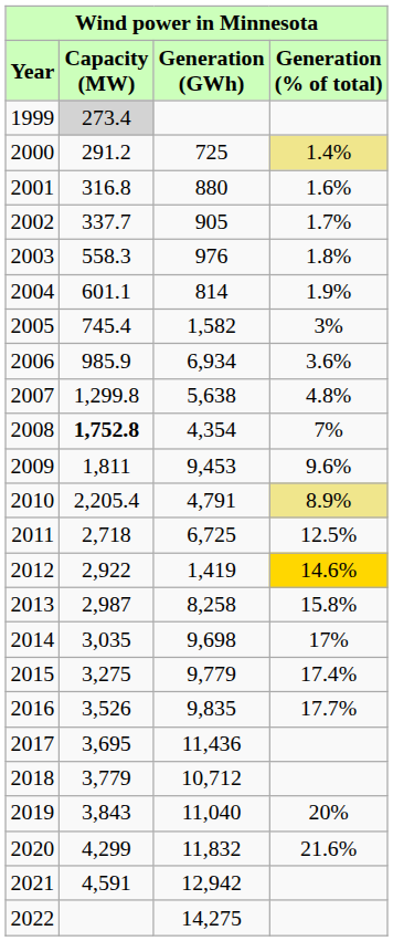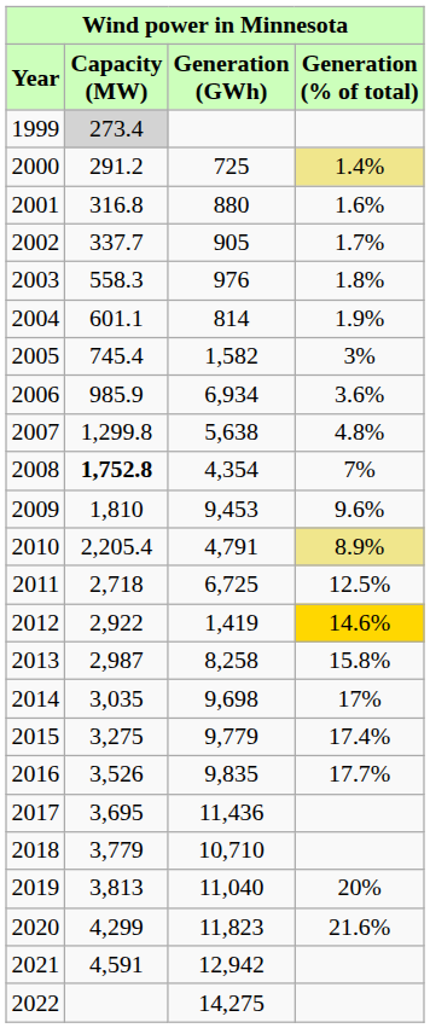2009 | Capacity (MW): 1,811 -> 1,810
2018 | Generation (GWh): 10,712 -> 10,710
2019 | Capacity (MW): 3,843 -> 3,813
2020 | Generation (GWh): 11,832 -> 11,823
